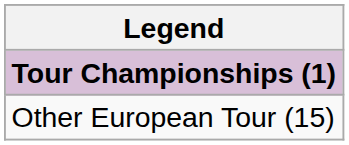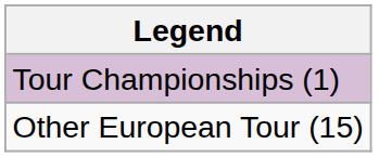row 2 | column 1: bold -> normal
